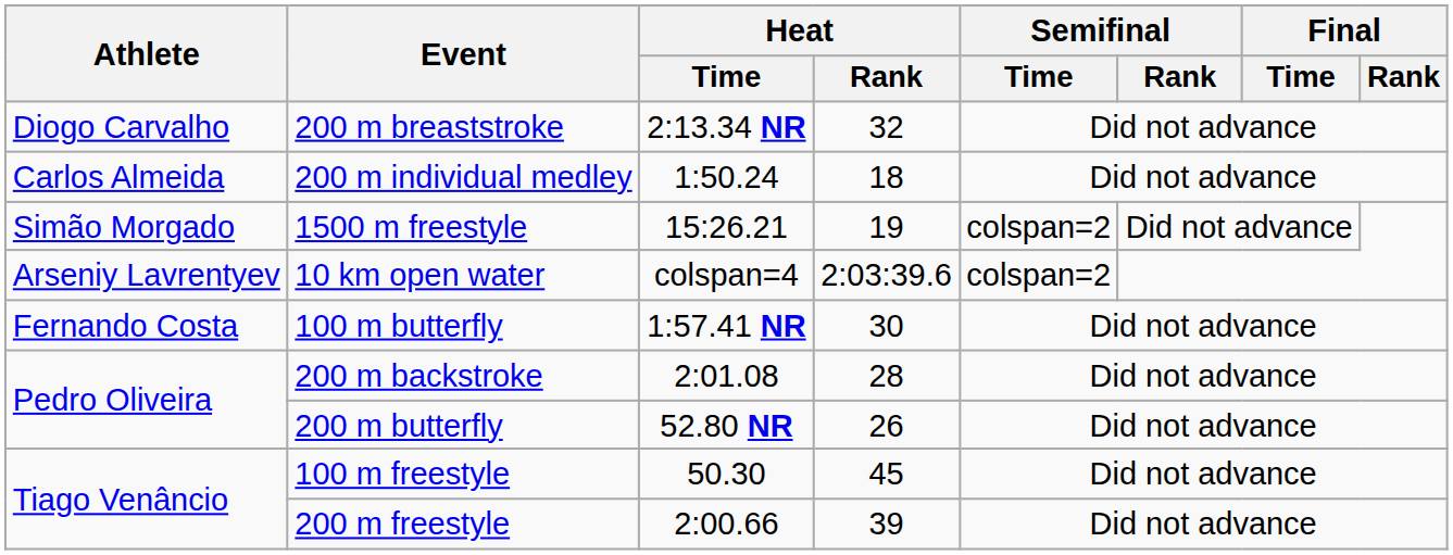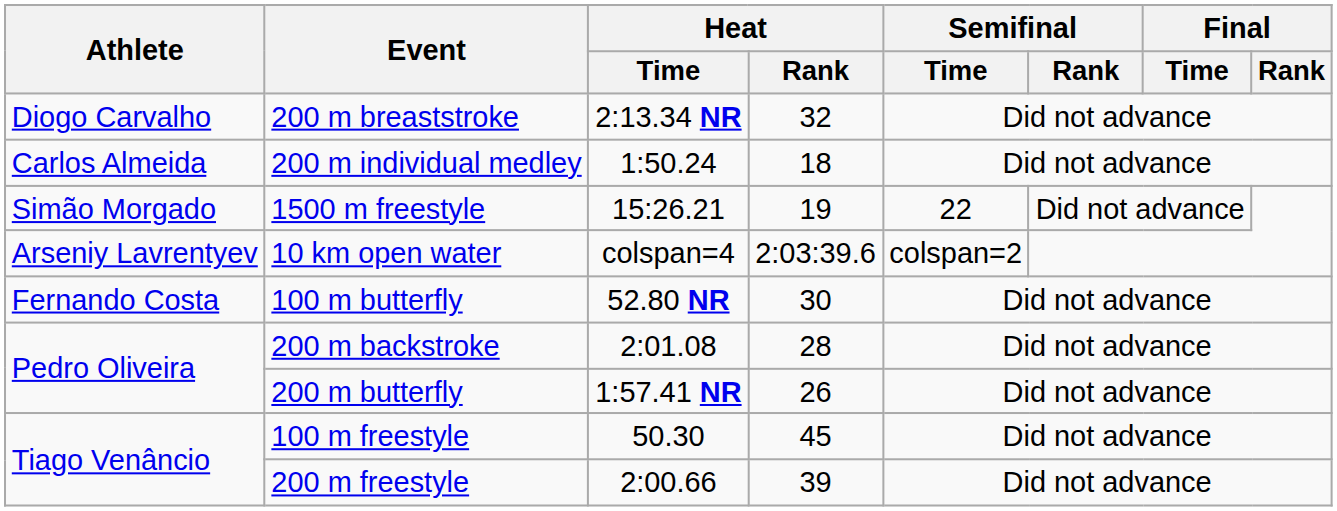1500 m freestyle | Semifinal / Time: colspan=2 -> 22
100 m butterfly | Heat / Time: 1:57.41 NR -> 52.80 NR
200 m butterfly | Heat / Time: 52.80 NR -> 1:57.41 NR
